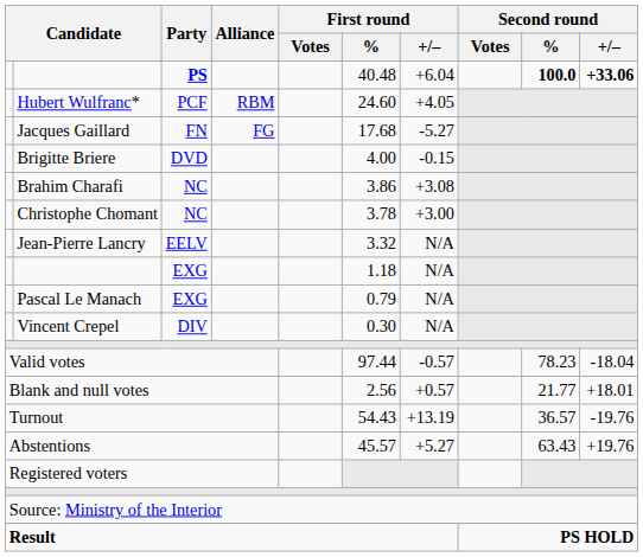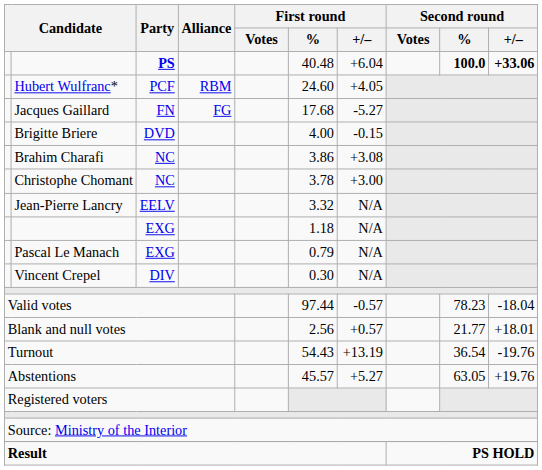Turnout | Second round / %: 36.57 -> 36.54
Abstentions | Second round / %: 63.43 -> 63.05
